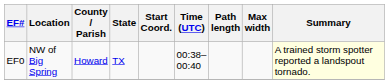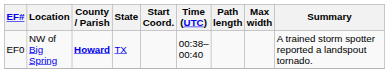EF0 | County / Parish: normal -> bold
EF0 | Summary: lightyellow background -> no background
